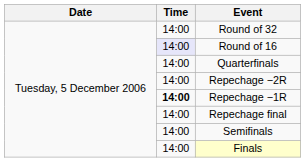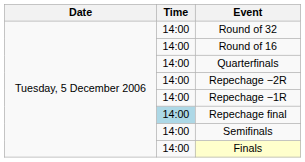Round of 16 | Time: lavender background -> no background
Repechage −1R | Time: bold -> normal
Repechage final | Time: no background -> lightblue background
